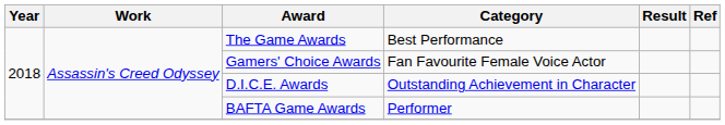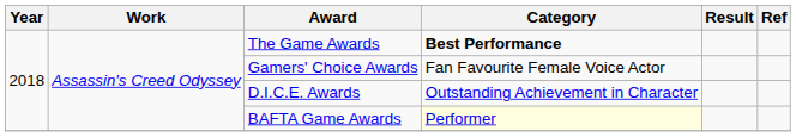The Game Awards | Category: normal -> bold
BAFTA Game Awards | Category: no background -> lightyellow background
